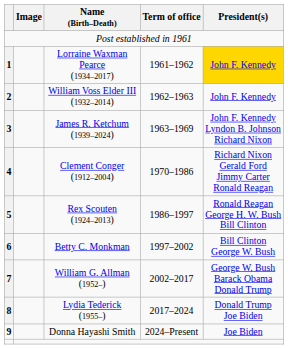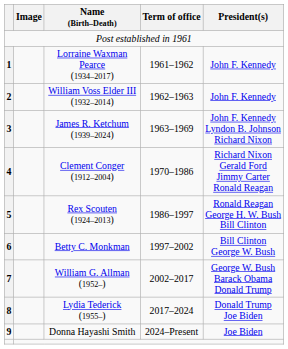Lorraine Waxman Pearce (1934–2017) | President(s): gold background -> no background
